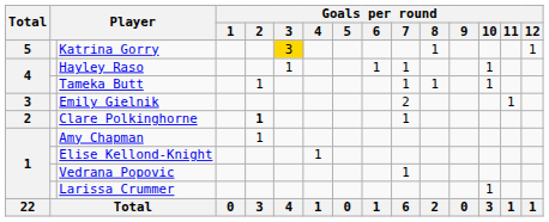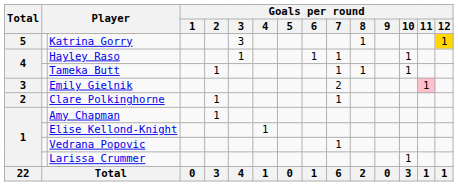Katrina Gorry | Goals per round / 3: gold background -> no background
Katrina Gorry | Goals per round / 12: no background -> gold background
Emily Gielnik | Goals per round / 11: no background -> pink background
Clare Polkinghorne | Goals per round / 2: bold -> normal
